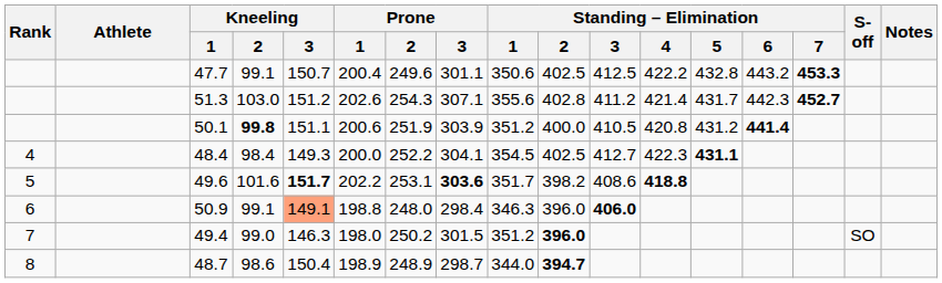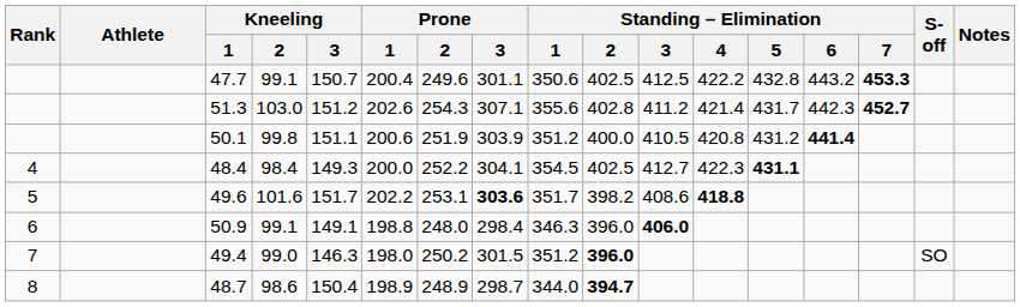50.1 | Kneeling / 2: bold -> normal
49.6 | Kneeling / 3: bold -> normal
50.9 | Kneeling / 3: lightsalmon background -> no background
